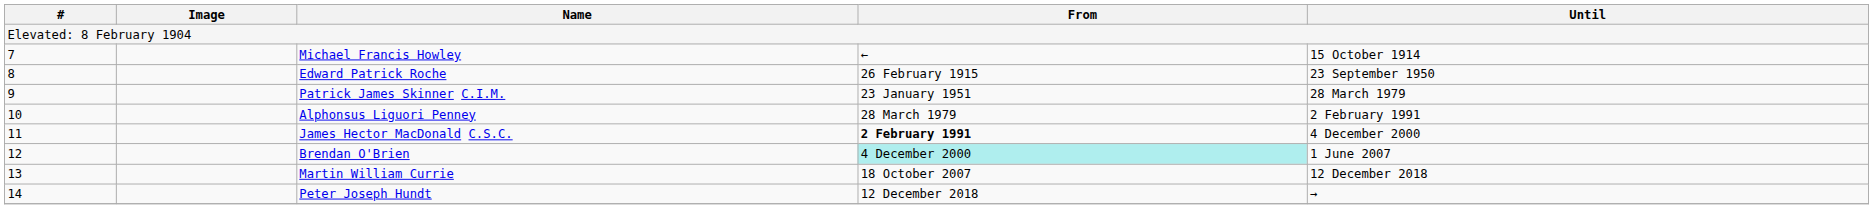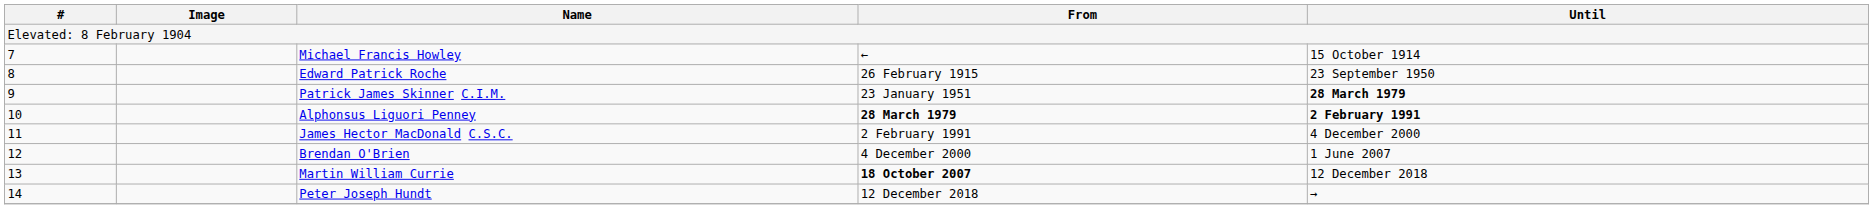Patrick James Skinner C.I.M. | Until: normal -> bold
Alphonsus Liguori Penney | From: normal -> bold
Alphonsus Liguori Penney | Until: normal -> bold
James Hector MacDonald C.S.C. | From: bold -> normal
Brendan O'Brien | From: paleturquoise background -> no background
Martin William Currie | From: normal -> bold
